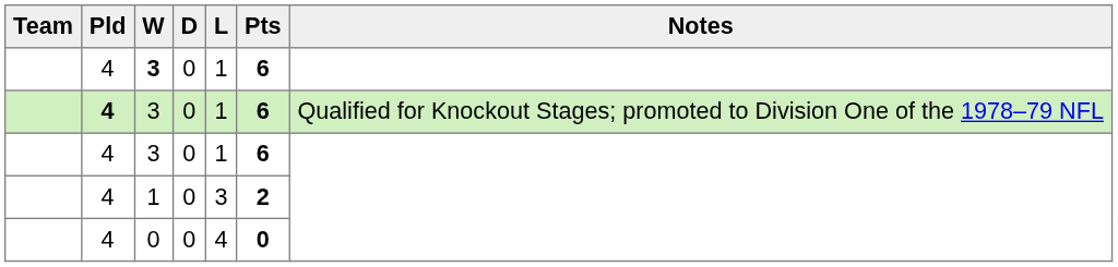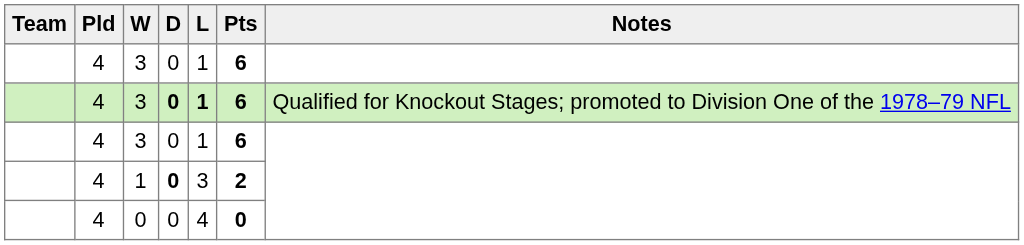row 2 | W: bold -> normal
row 3 | Pld: bold -> normal
row 3 | D: normal -> bold
row 3 | L: normal -> bold
row 5 | D: normal -> bold
